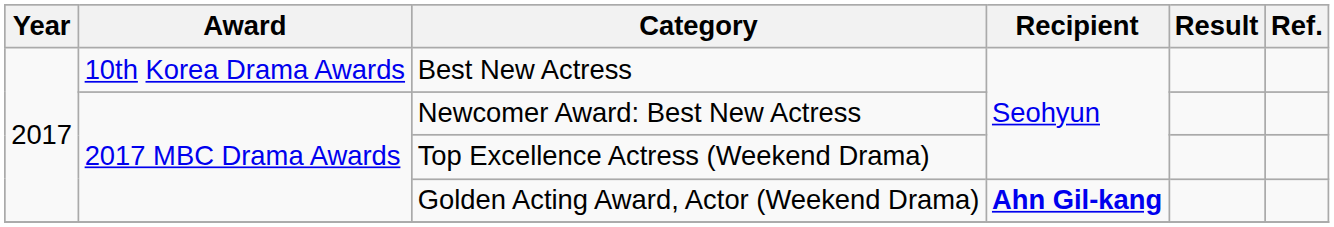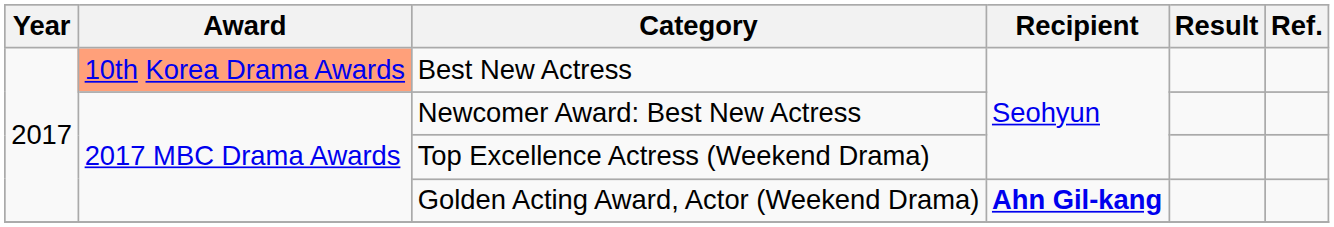Best New Actress | Award: no background -> lightsalmon background
